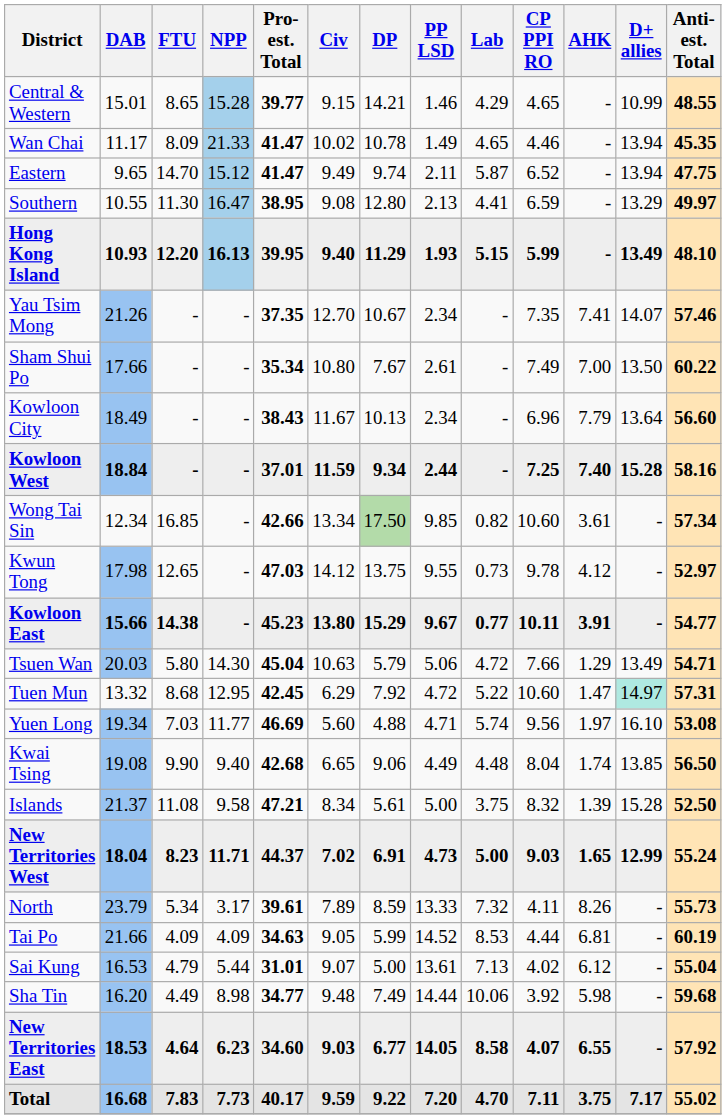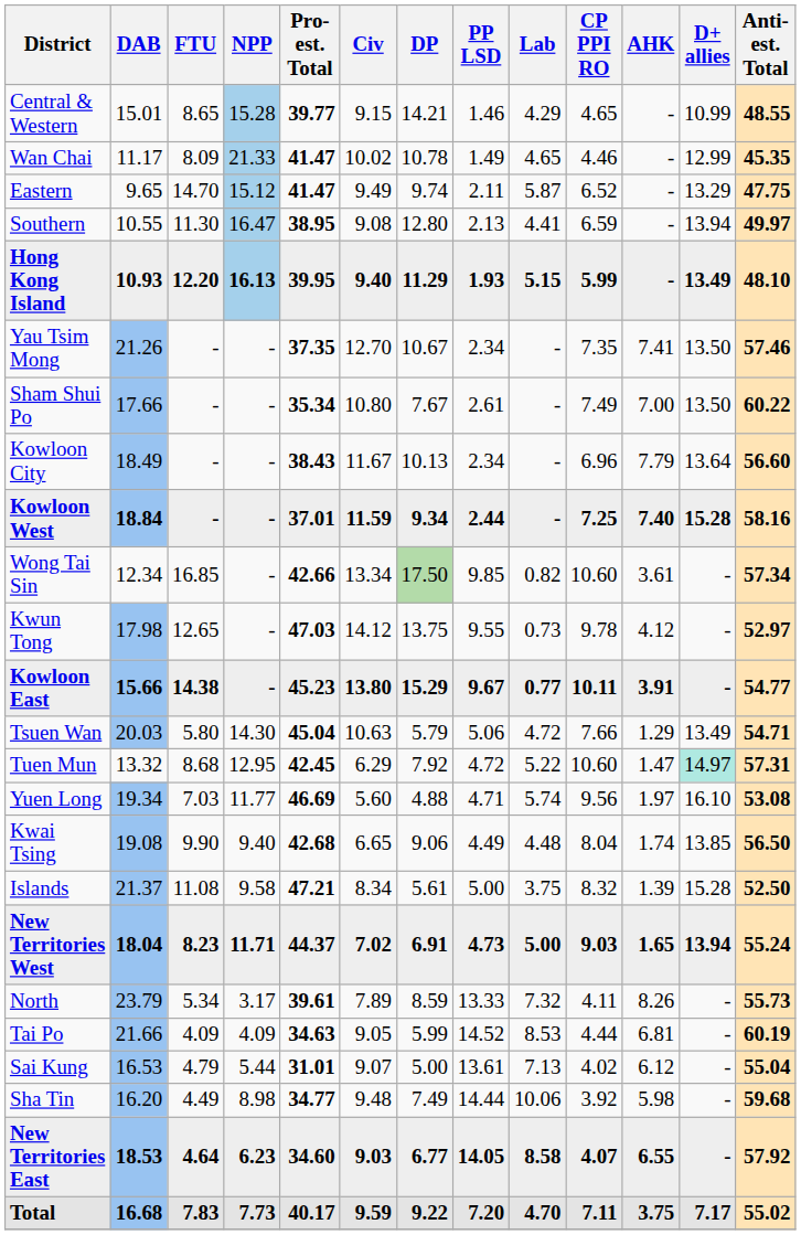Wan Chai | D+ allies: 13.94 -> 12.99
Eastern | D+ allies: 13.94 -> 13.29
Southern | D+ allies: 13.29 -> 13.94
Yau Tsim Mong | D+ allies: 14.07 -> 13.50
New Territories West | D+ allies: 12.99 -> 13.94
